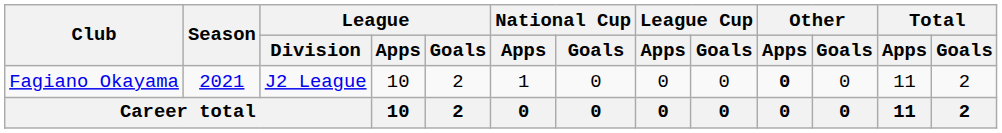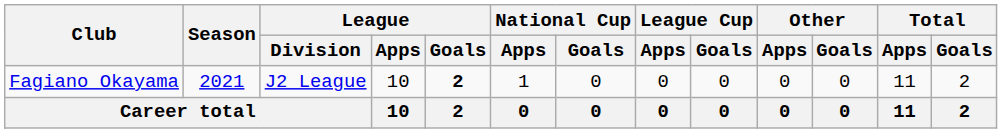Fagiano Okayama | League / Goals: normal -> bold
Fagiano Okayama | Other / Apps: bold -> normal
